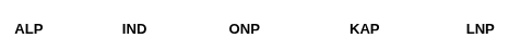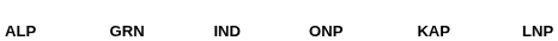+ column: 2 | GRN
